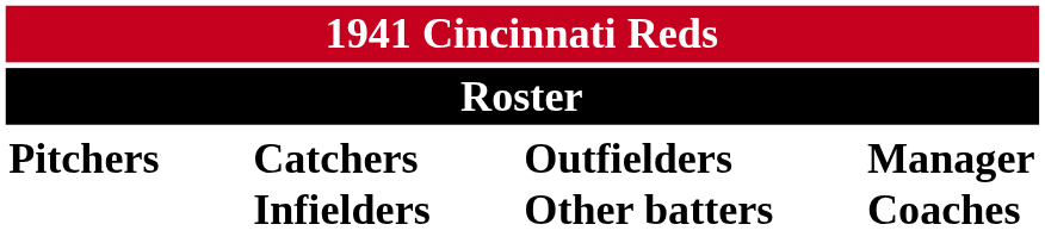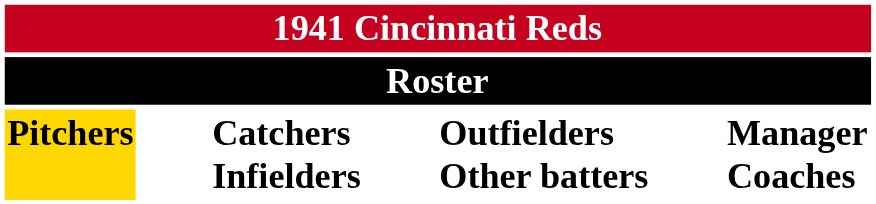Pitchers | column 1: no background -> gold background
